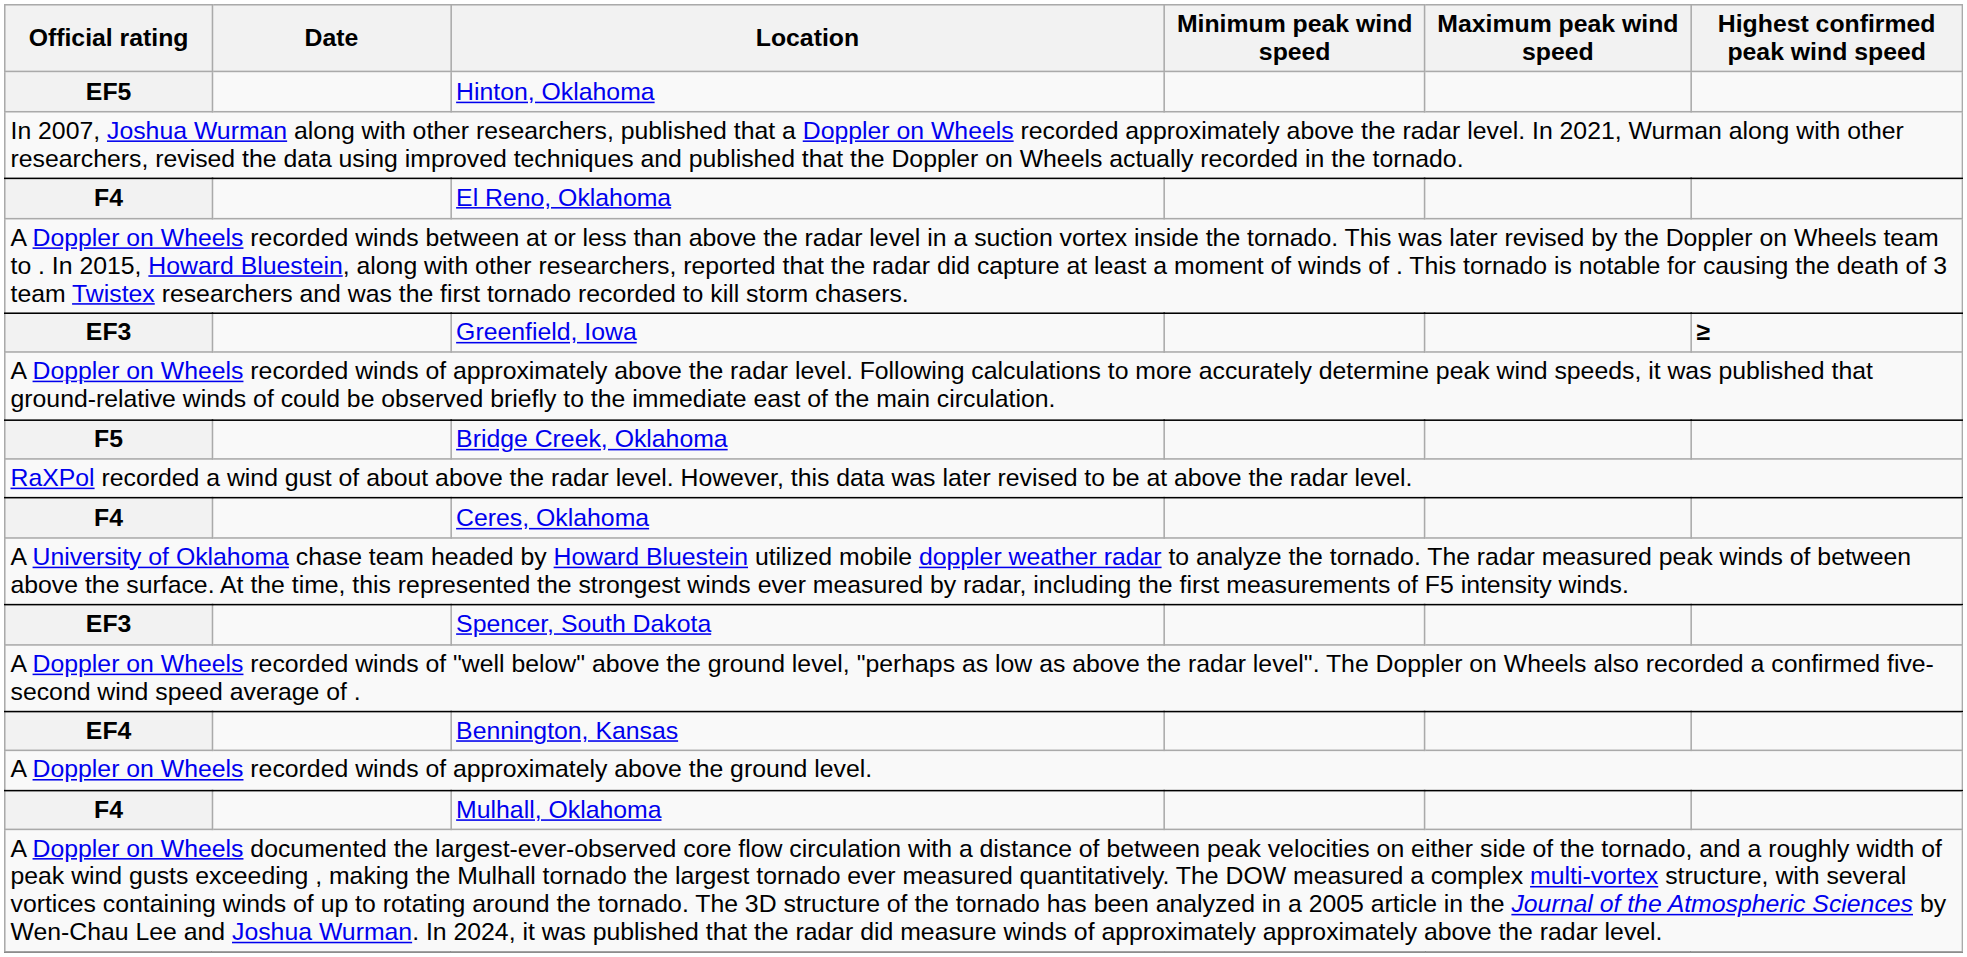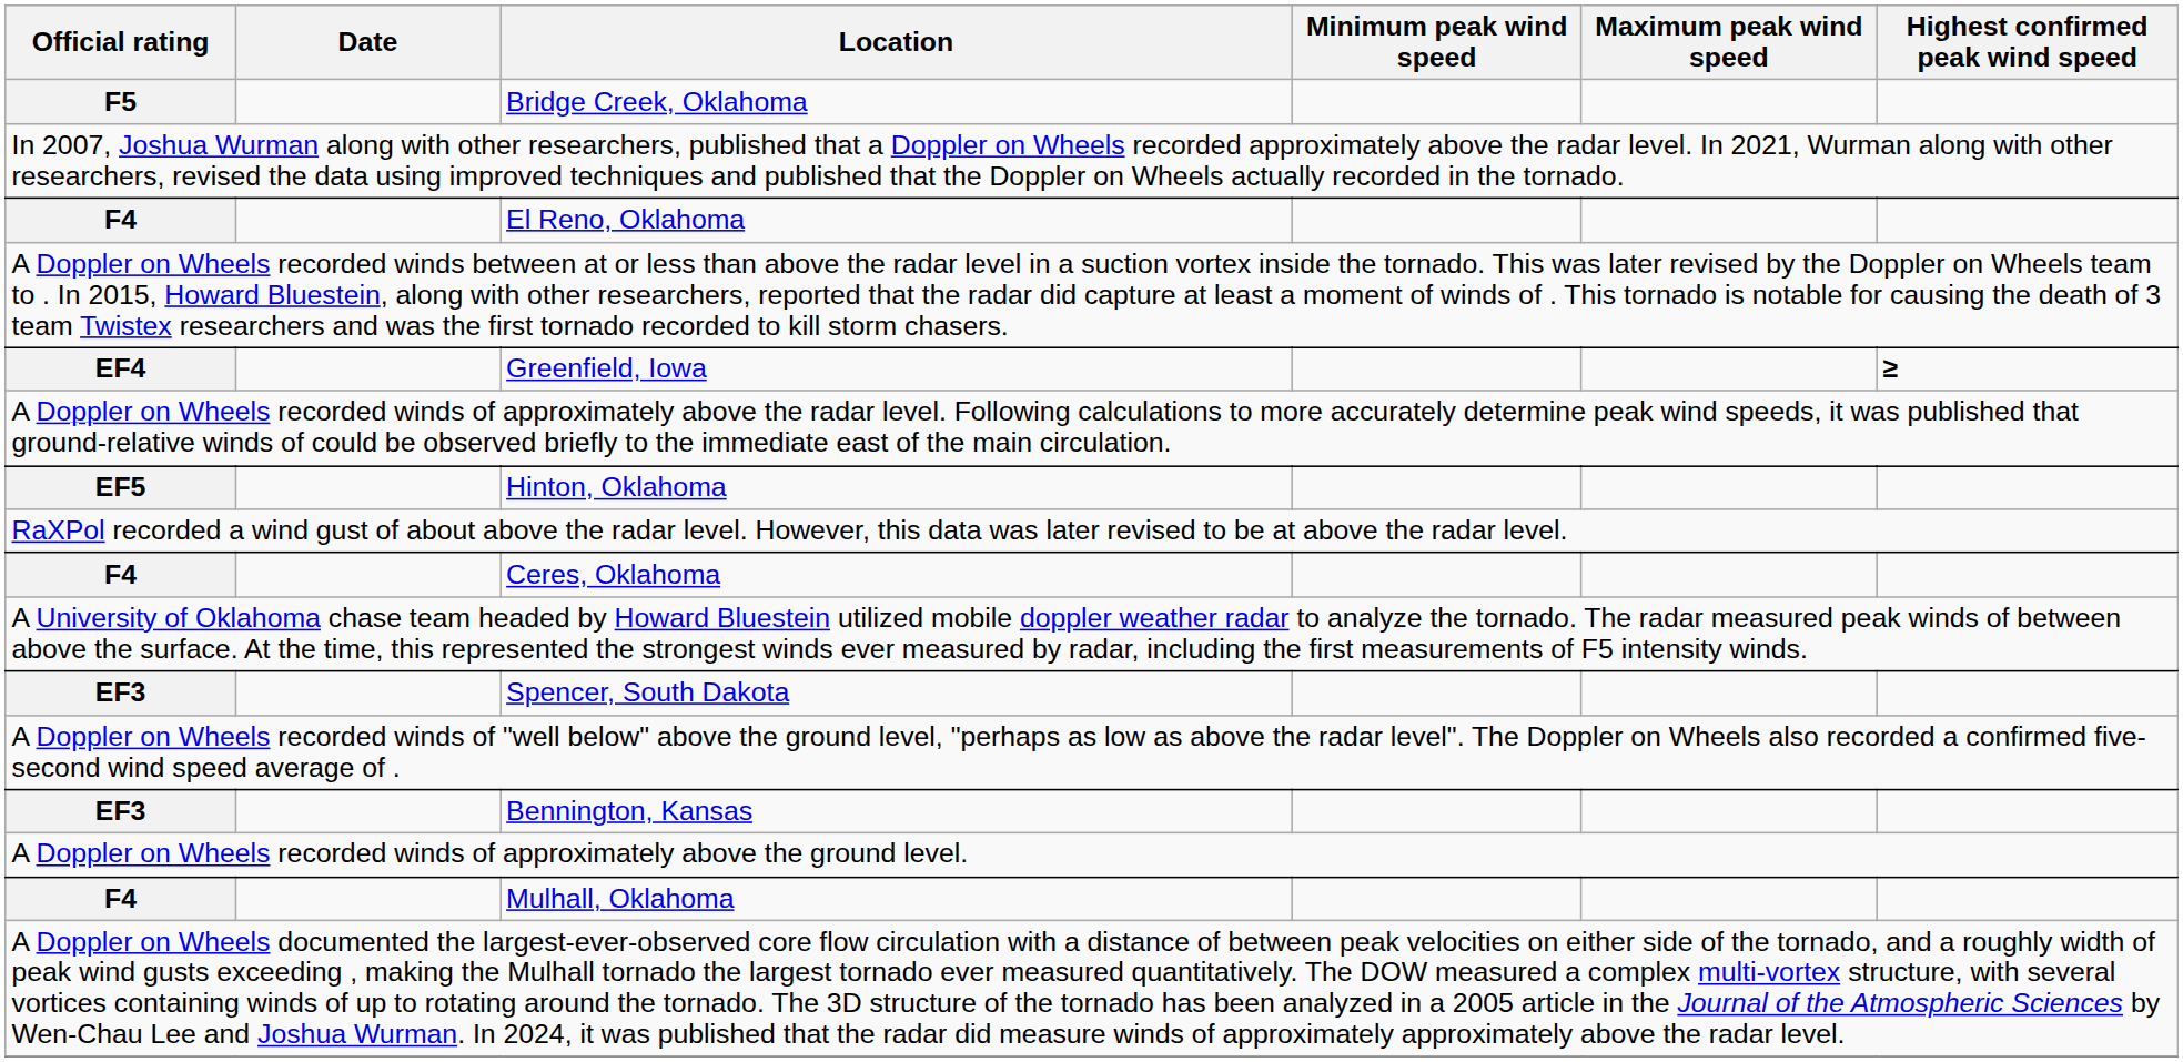rows swapped: Bridge Creek, Oklahoma <-> Hinton, Oklahoma
Greenfield, Iowa | Official rating: EF3 -> EF4
Bennington, Kansas | Official rating: EF4 -> EF3
